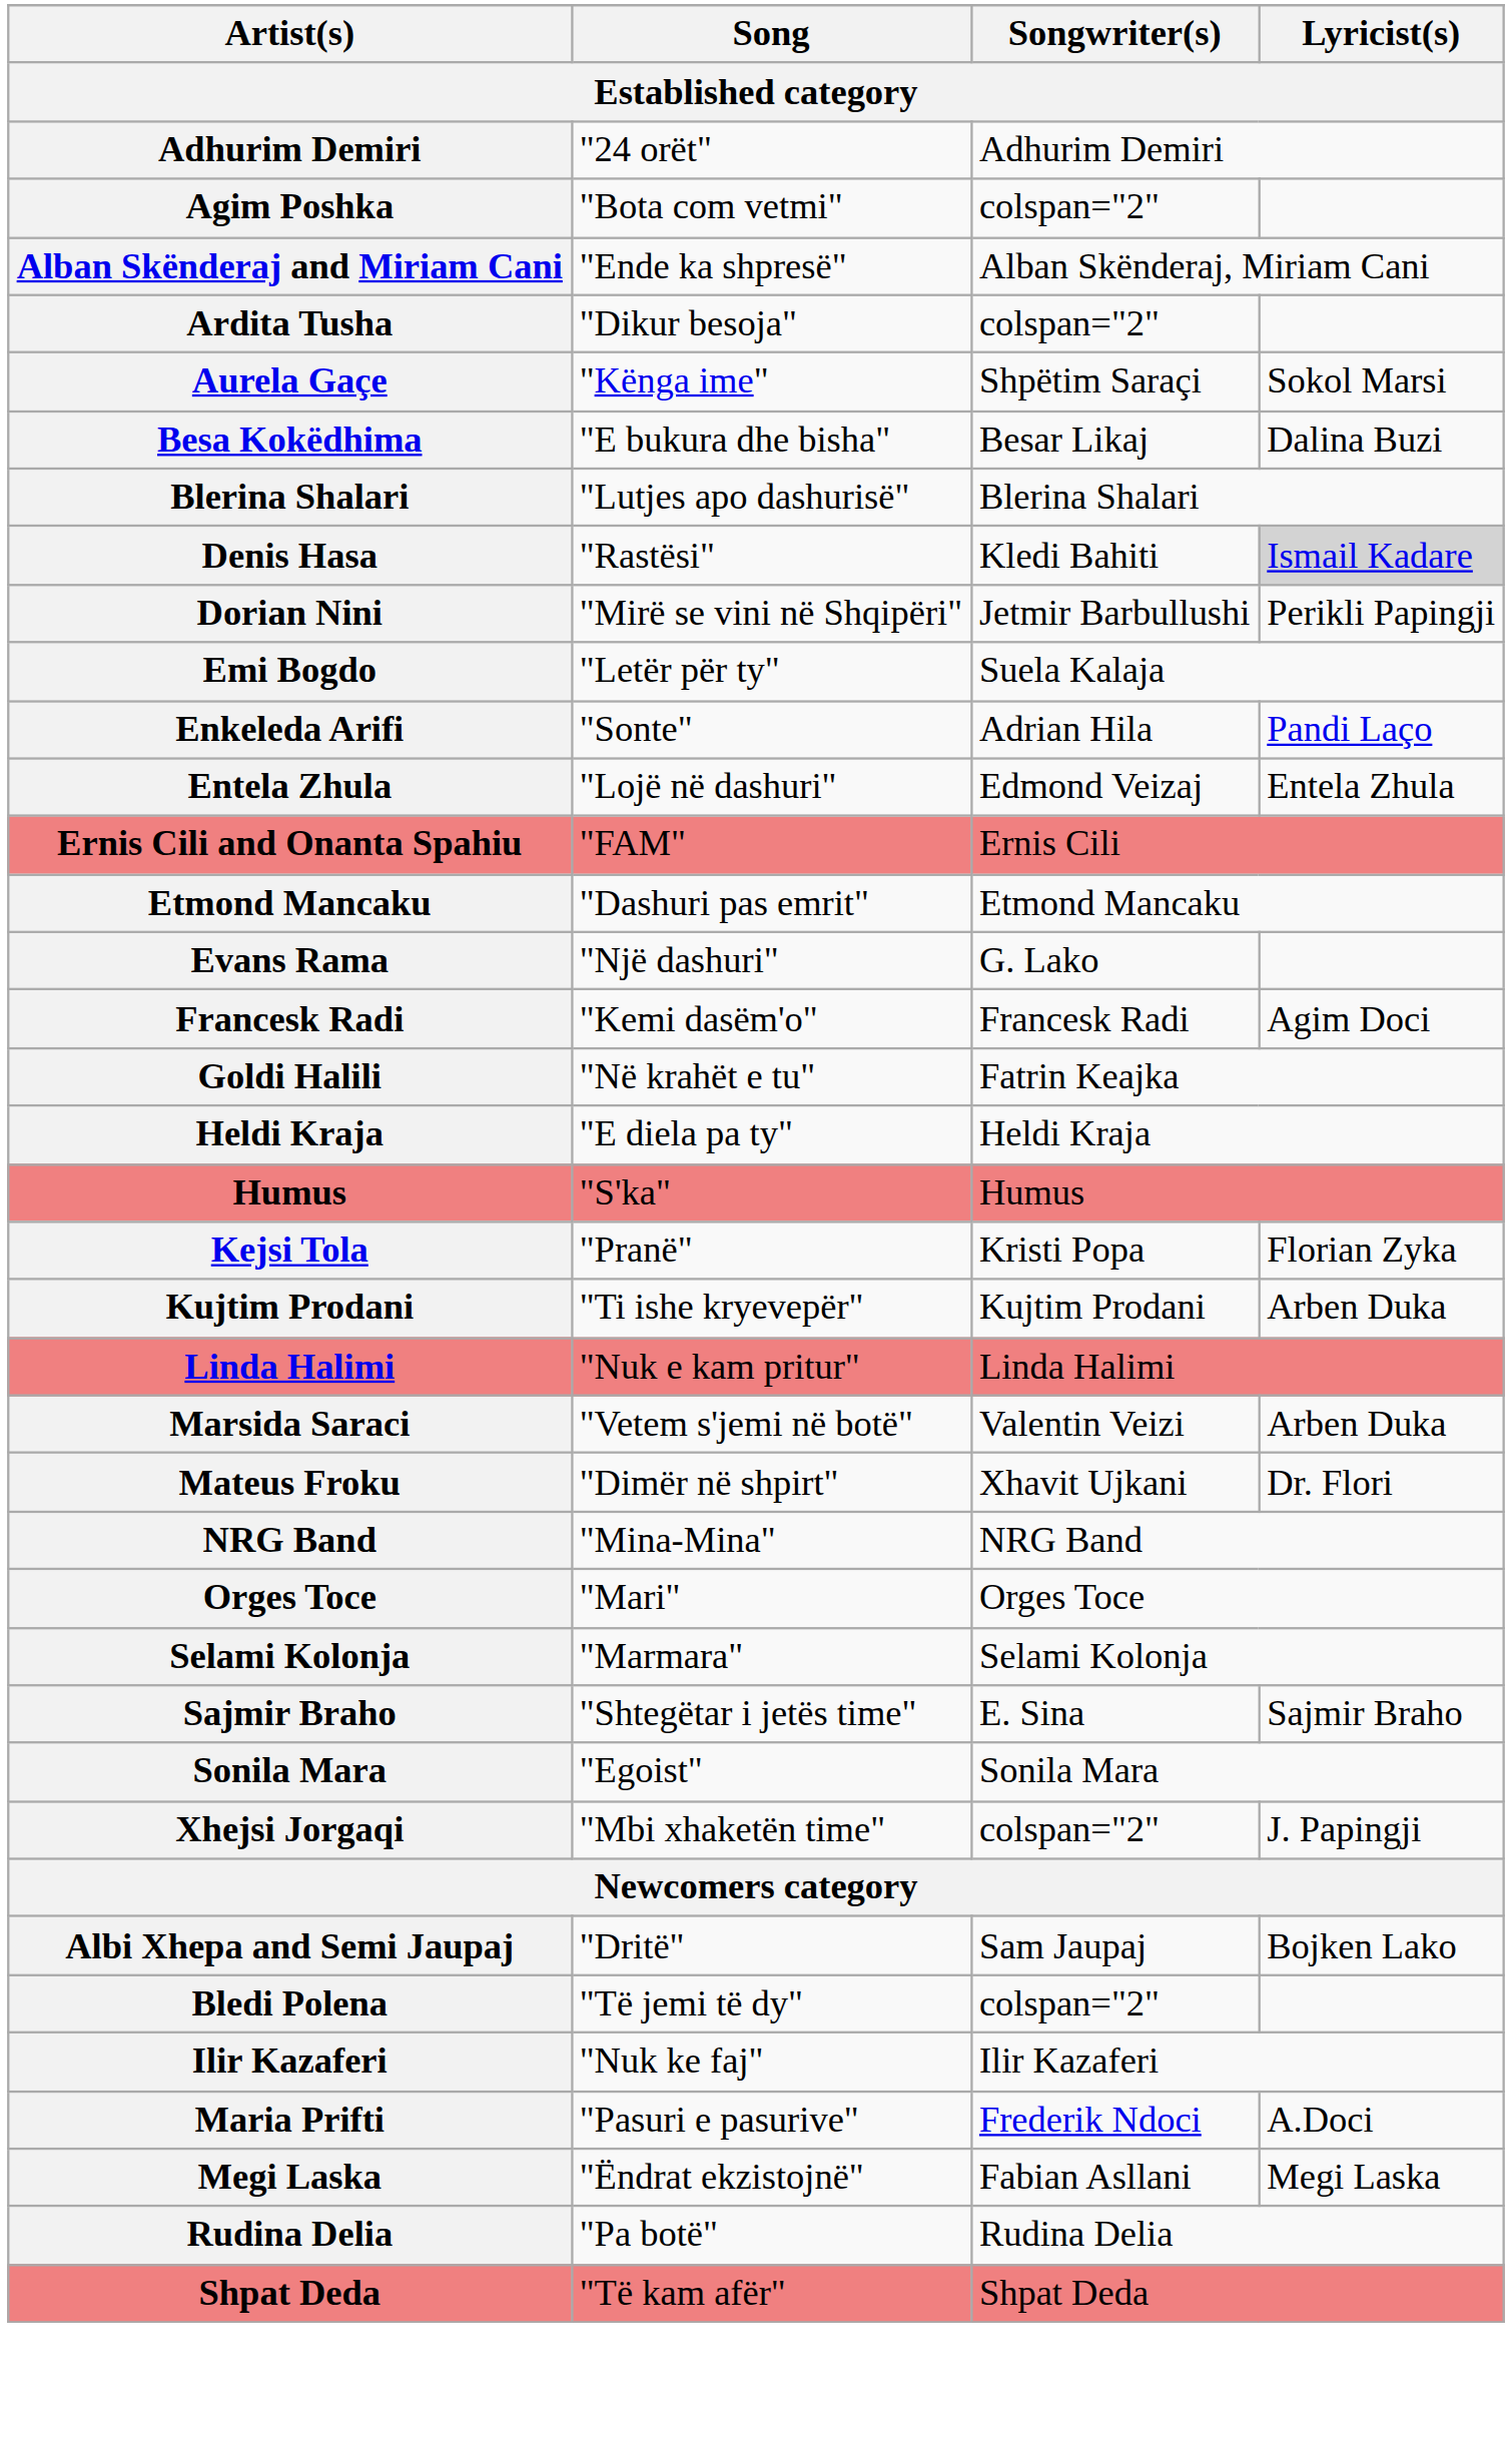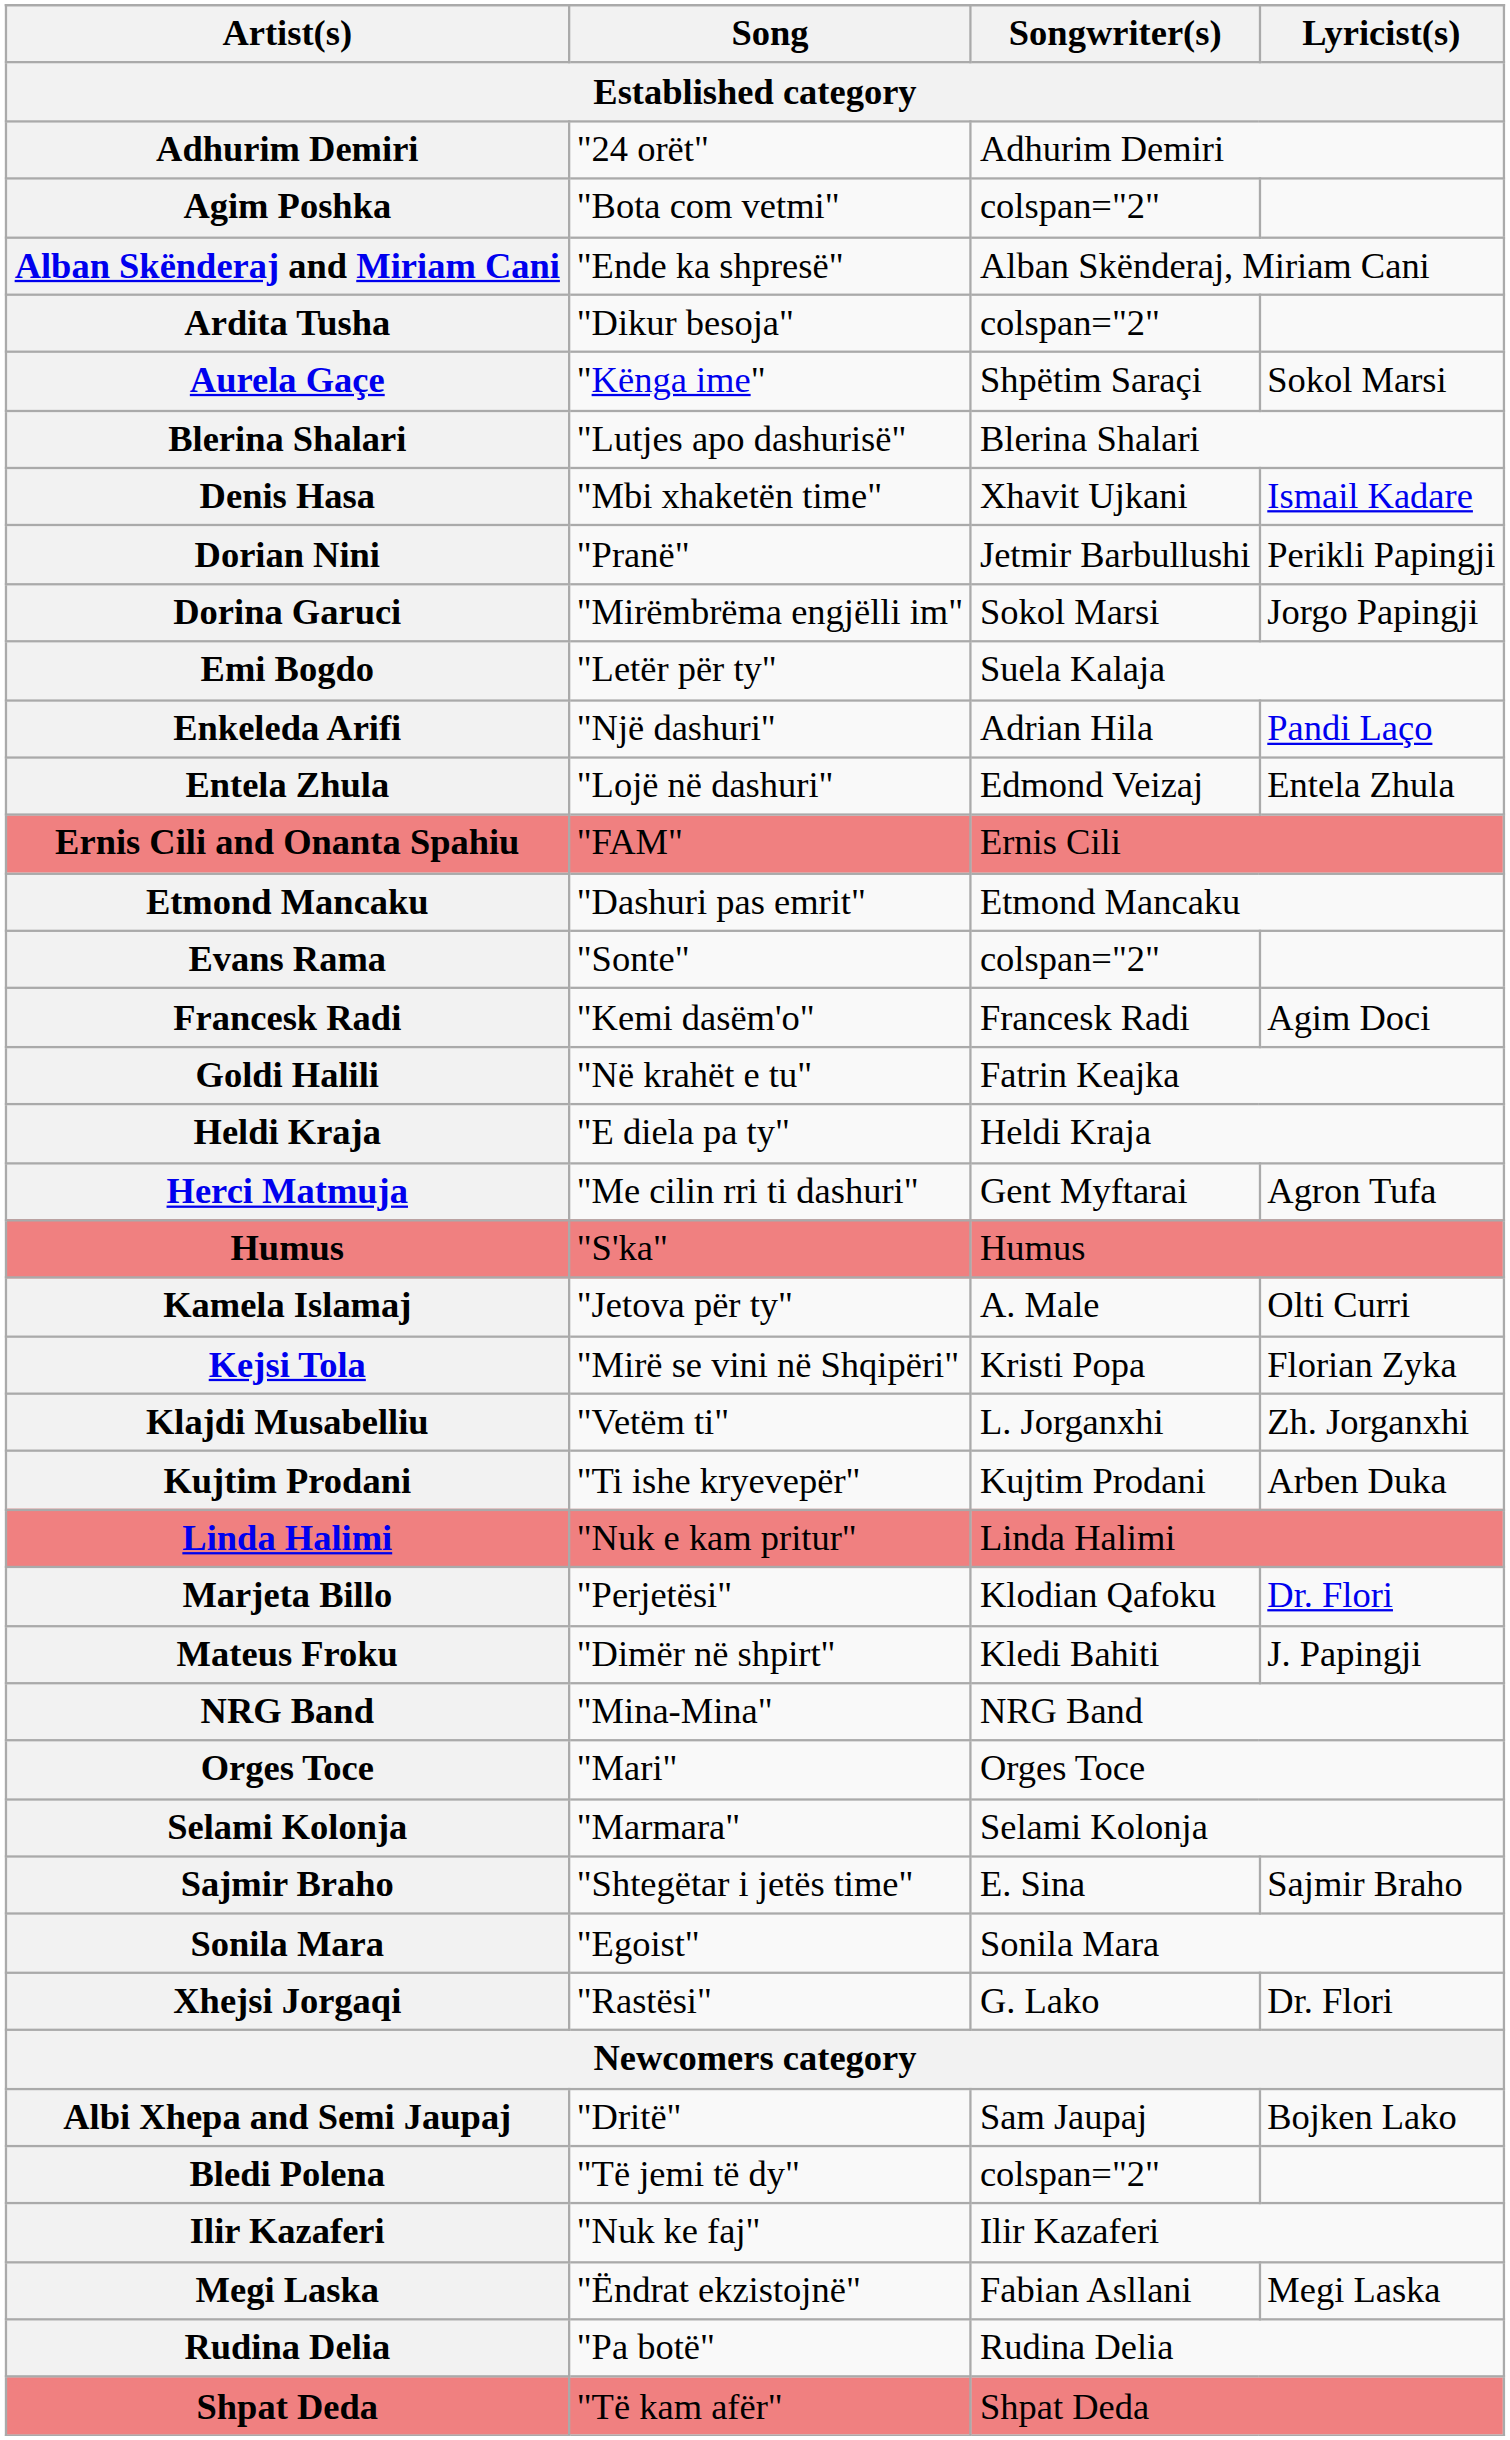- row: Besa Kokëdhima | "E bukura dhe bisha" | Besar Likaj | Dalina Buzi
Denis Hasa | Song: "Rastësi" -> "Mbi xhaketën time"
Denis Hasa | Songwriter(s): Kledi Bahiti -> Xhavit Ujkani
Denis Hasa | Lyricist(s): lightgrey background -> no background
Dorian Nini | Song: "Mirë se vini në Shqipëri" -> "Pranë"
+ row: Dorina Garuci | "Mirëmbrëma engjëlli im" | Sokol Marsi | Jorgo Papingji
Enkeleda Arifi | Song: "Sonte" -> "Një dashuri"
Evans Rama | Song: "Një dashuri" -> "Sonte"
Evans Rama | Songwriter(s): G. Lako -> colspan="2"
+ row: Herci Matmuja | "Me cilin rri ti dashuri" | Gent Myftarai | Agron Tufa
+ row: Kamela Islamaj | "Jetova për ty" | A. Male | Olti Curri
Kejsi Tola | Song: "Pranë" -> "Mirë se vini në Shqipëri"
+ row: Klajdi Musabelliu | "Vetëm ti" | L. Jorganxhi | Zh. Jorganxhi
+ row: Marjeta Billo | "Perjetësi" | Klodian Qafoku | Dr. Flori
- row: Marsida Saraci | "Vetem s'jemi në botë" | Valentin Veizi | Arben Duka
Mateus Froku | Songwriter(s): Xhavit Ujkani -> Kledi Bahiti
Mateus Froku | Lyricist(s): Dr. Flori -> J. Papingji
Xhejsi Jorgaqi | Song: "Mbi xhaketën time" -> "Rastësi"
Xhejsi Jorgaqi | Songwriter(s): colspan="2" -> G. Lako
Xhejsi Jorgaqi | Lyricist(s): J. Papingji -> Dr. Flori
- row: Maria Prifti | "Pasuri e pasurive" | Frederik Ndoci | A.Doci
